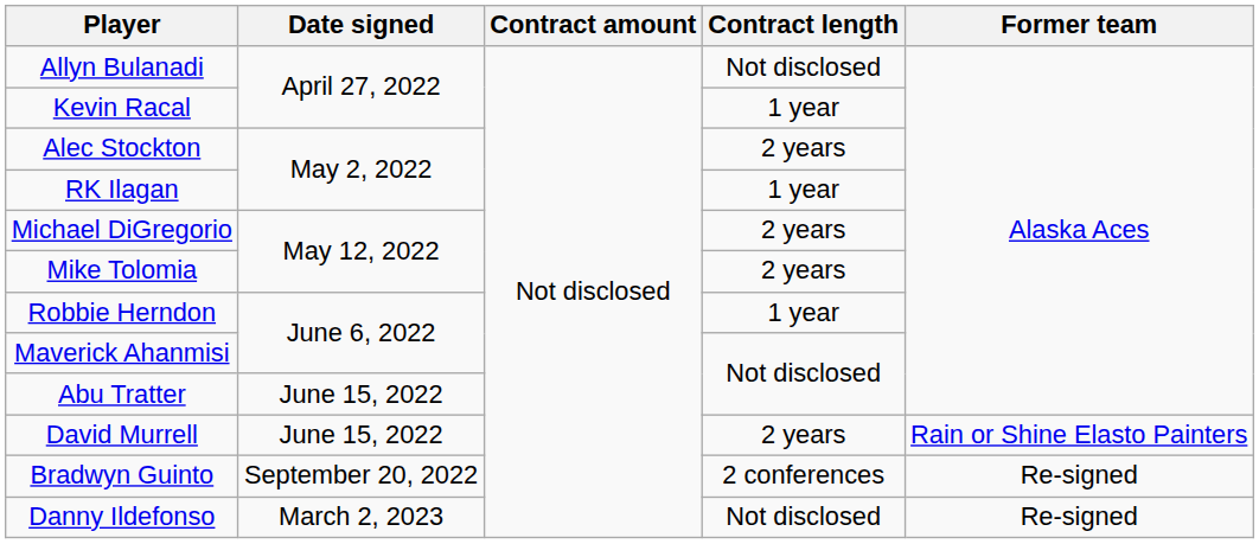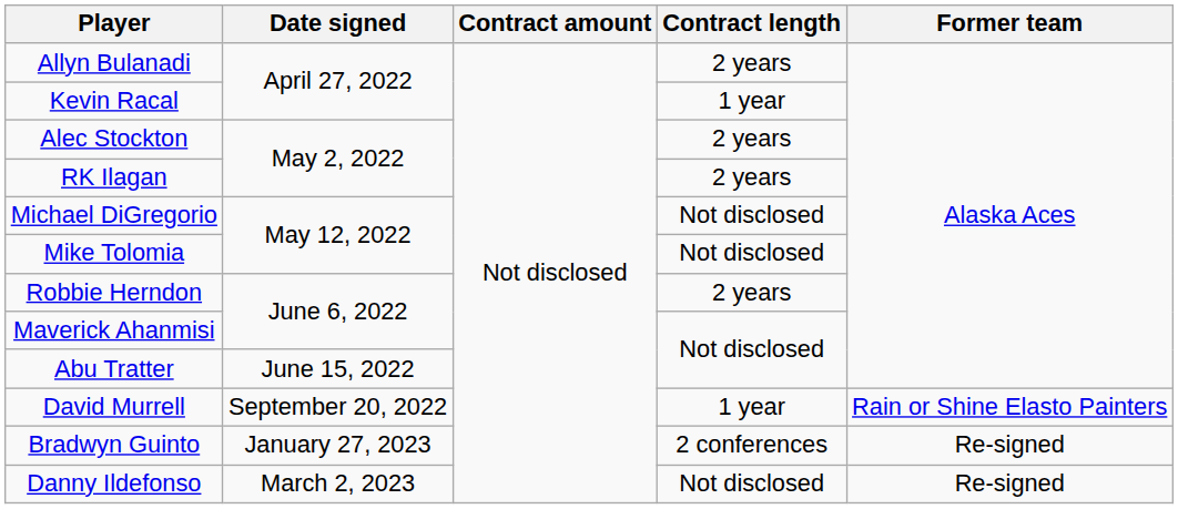Allyn Bulanadi | Contract length: Not disclosed -> 2 years
RK Ilagan | Contract length: 1 year -> 2 years
Michael DiGregorio | Contract length: 2 years -> Not disclosed
Mike Tolomia | Contract length: 2 years -> Not disclosed
Robbie Herndon | Contract length: 1 year -> 2 years
David Murrell | Date signed: June 15, 2022 -> September 20, 2022
David Murrell | Contract length: 2 years -> 1 year
Bradwyn Guinto | Date signed: September 20, 2022 -> January 27, 2023
